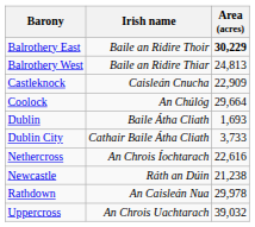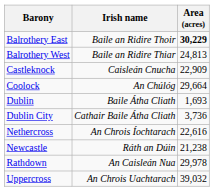Dublin City | Area (acres): 3,733 -> 3,736
